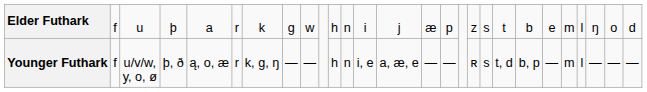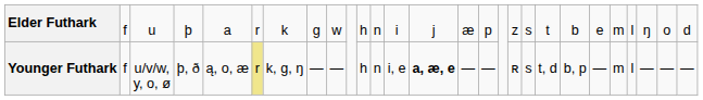Younger Futhark | column 6: no background -> khaki background
Younger Futhark | column 14: normal -> bold
